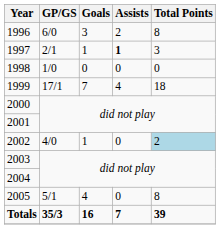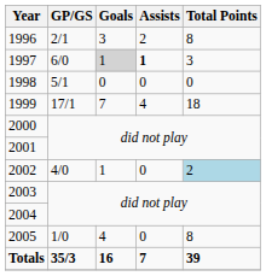1996 | GP/GS: 6/0 -> 2/1
1997 | GP/GS: 2/1 -> 6/0
1997 | Goals: no background -> lightgrey background
1998 | GP/GS: 1/0 -> 5/1
2005 | GP/GS: 5/1 -> 1/0
